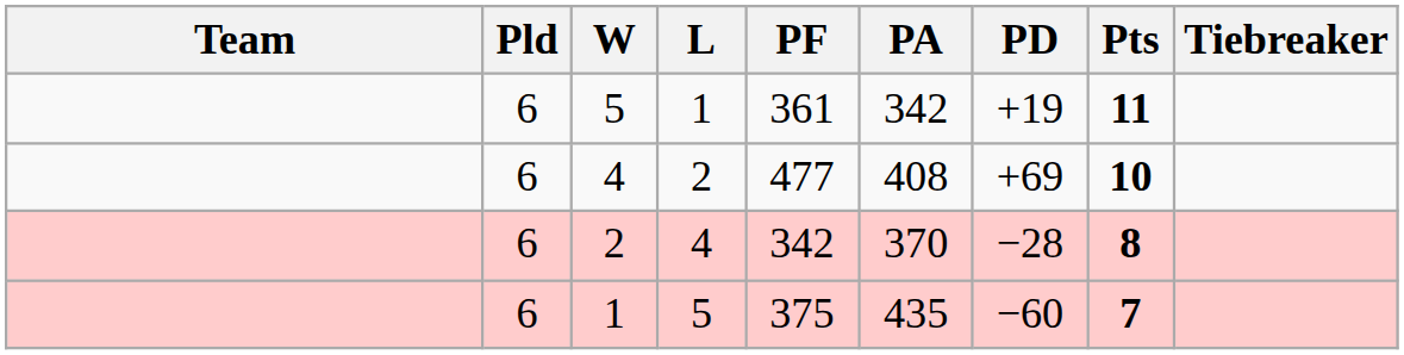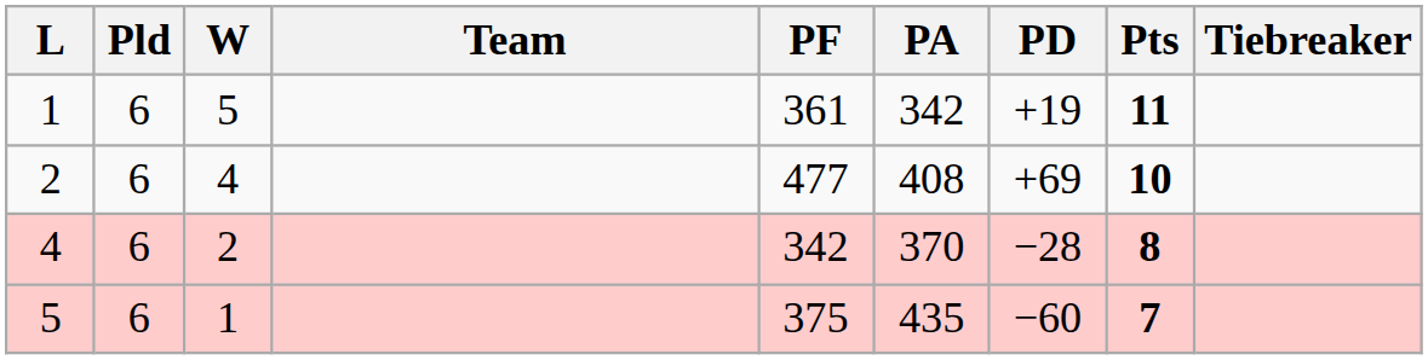columns swapped: Team <-> L
